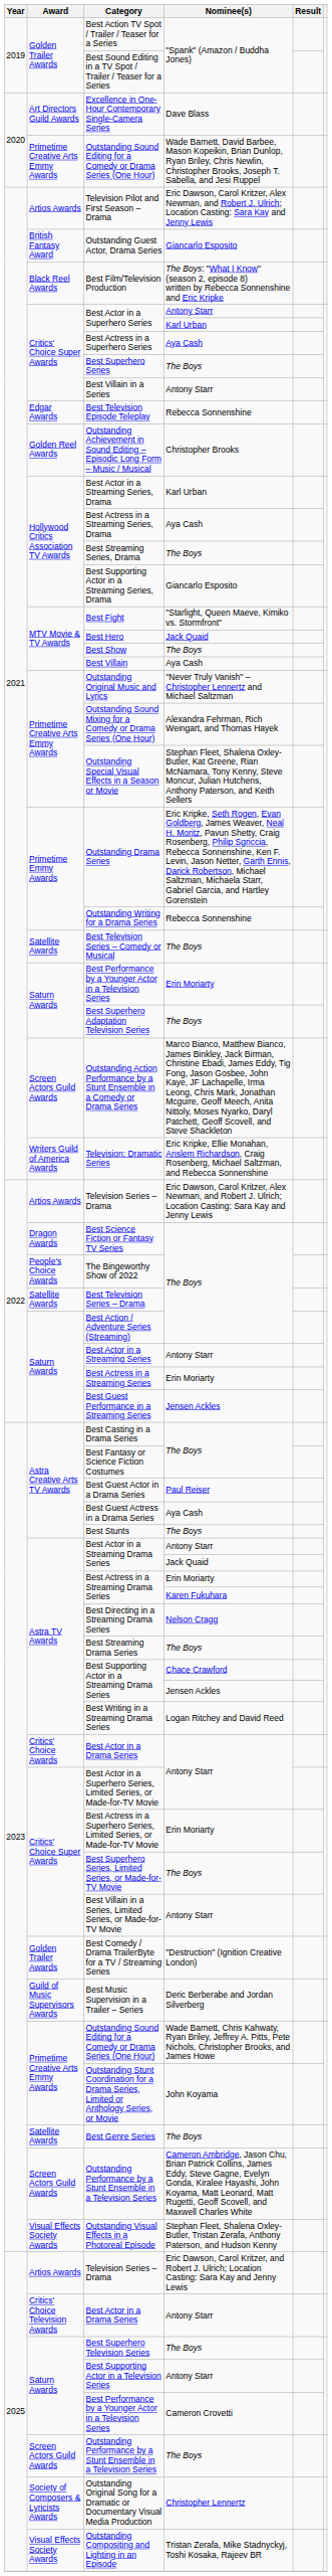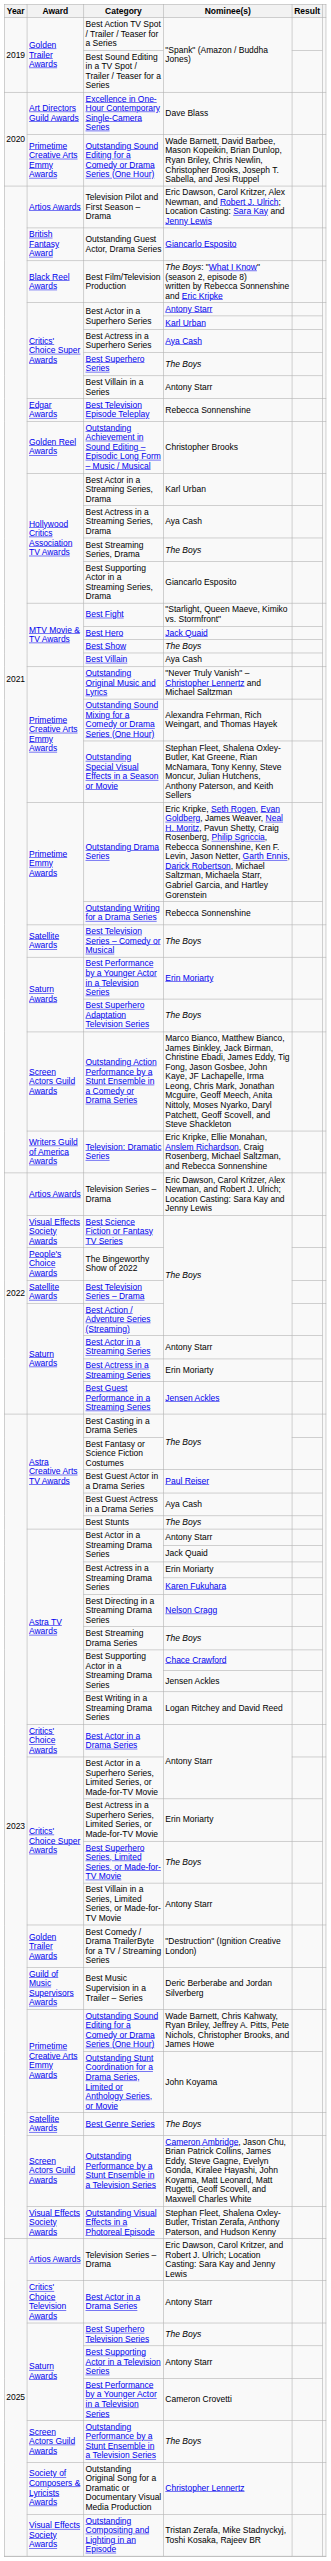Best Science Fiction or Fantasy TV Series | Award: Dragon Awards -> Visual Effects Society Awards
